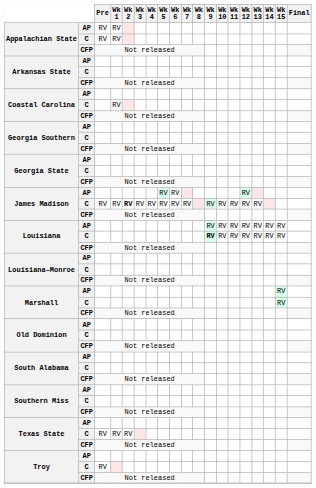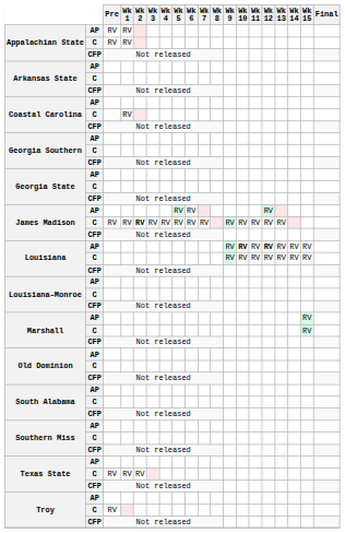Louisiana / AP | Wk 10: normal -> bold
Louisiana / AP | Wk 12: normal -> bold
Louisiana / C | Wk 9: bold -> normal
